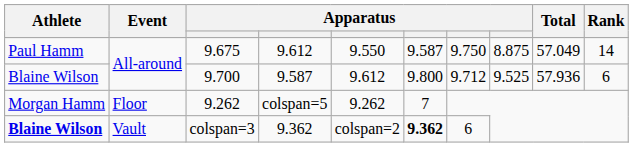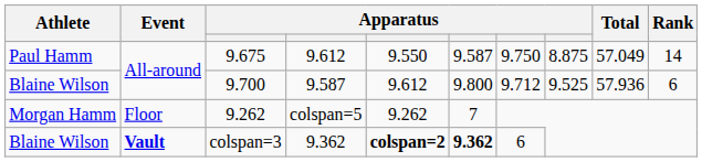colspan=3 | Athlete: bold -> normal
colspan=3 | Event: normal -> bold
colspan=3 | column 5: normal -> bold
